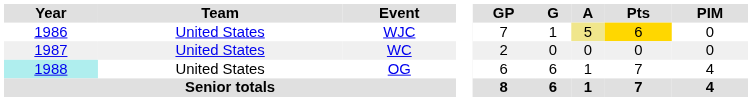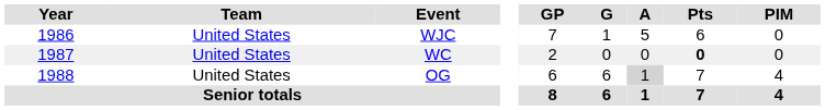WJC | A: khaki background -> no background
WJC | Pts: gold background -> no background
WC | Pts: normal -> bold
OG | Year: paleturquoise background -> no background
OG | A: no background -> lightgrey background
